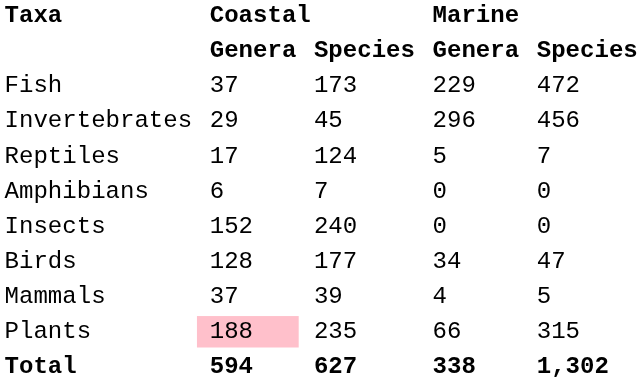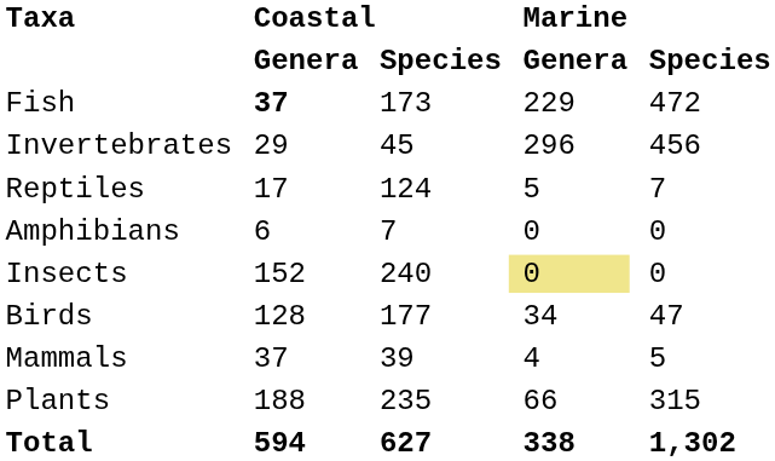Fish | Coastal / Genera: normal -> bold
Insects | Marine / Genera: no background -> khaki background
Plants | Coastal / Genera: pink background -> no background
